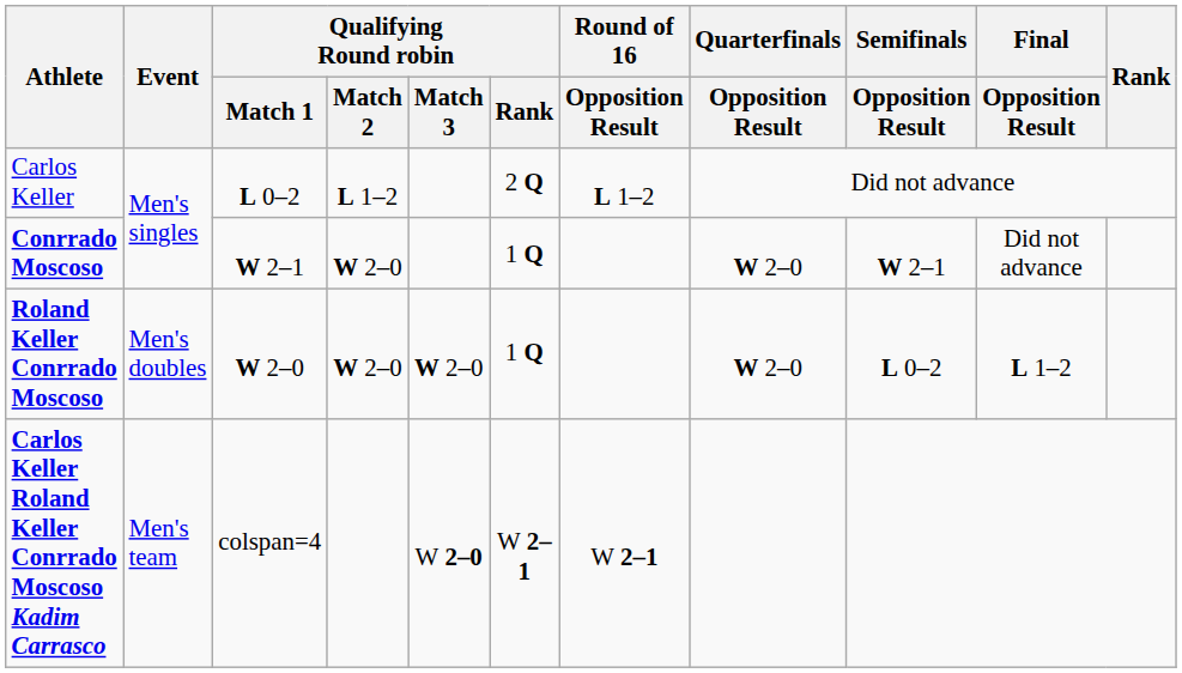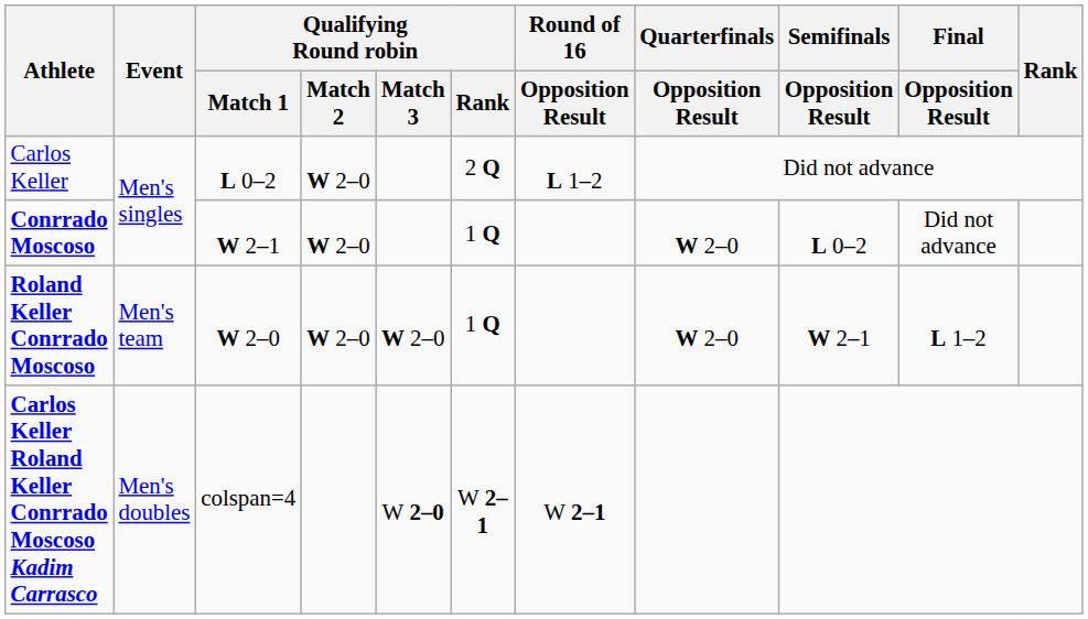Carlos Keller | Qualifying Round robin / Match 2: L 1–2 -> W 2–0
Conrrado Moscoso | Semifinals / Opposition Result: W 2–1 -> L 0–2
Roland Keller Conrrado Moscoso | Event: Men's doubles -> Men's team
Roland Keller Conrrado Moscoso | Semifinals / Opposition Result: L 0–2 -> W 2–1
Carlos Keller Roland Keller Conrrado Moscoso Kadim Carrasco | Event: Men's team -> Men's doubles
